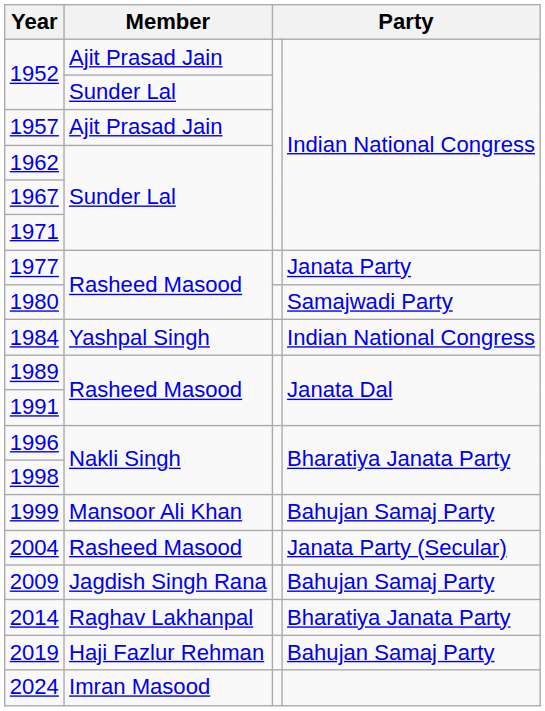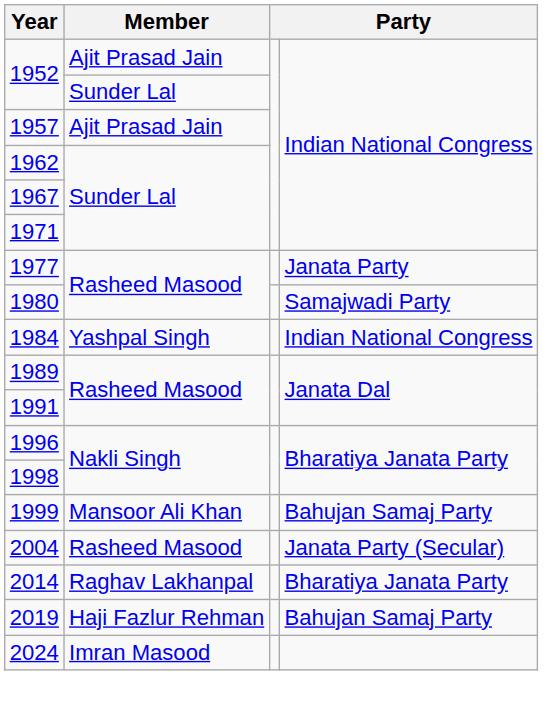- row: 2009 | Jagdish Singh Rana | Bahujan Samaj Party
